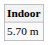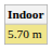row 2 | column 1: no background -> khaki background
